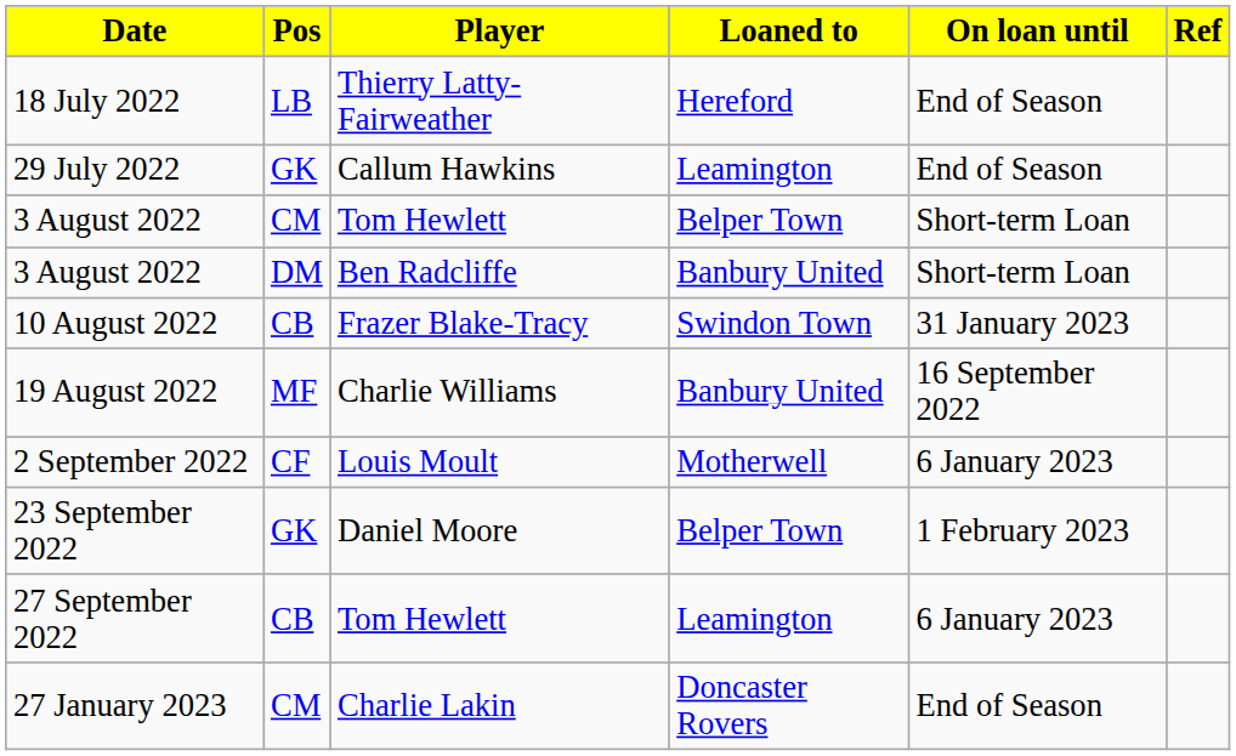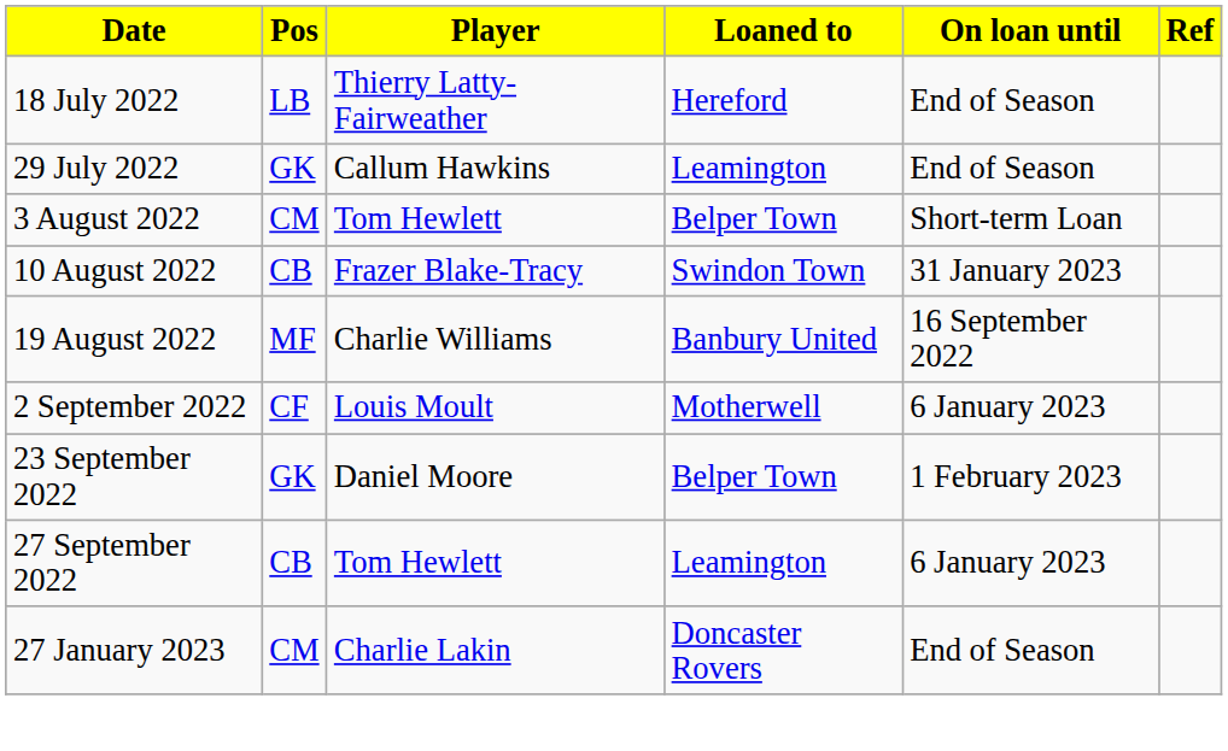- row: 3 August 2022 | DM | Ben Radcliffe | Banbury United | Short-term Loan
